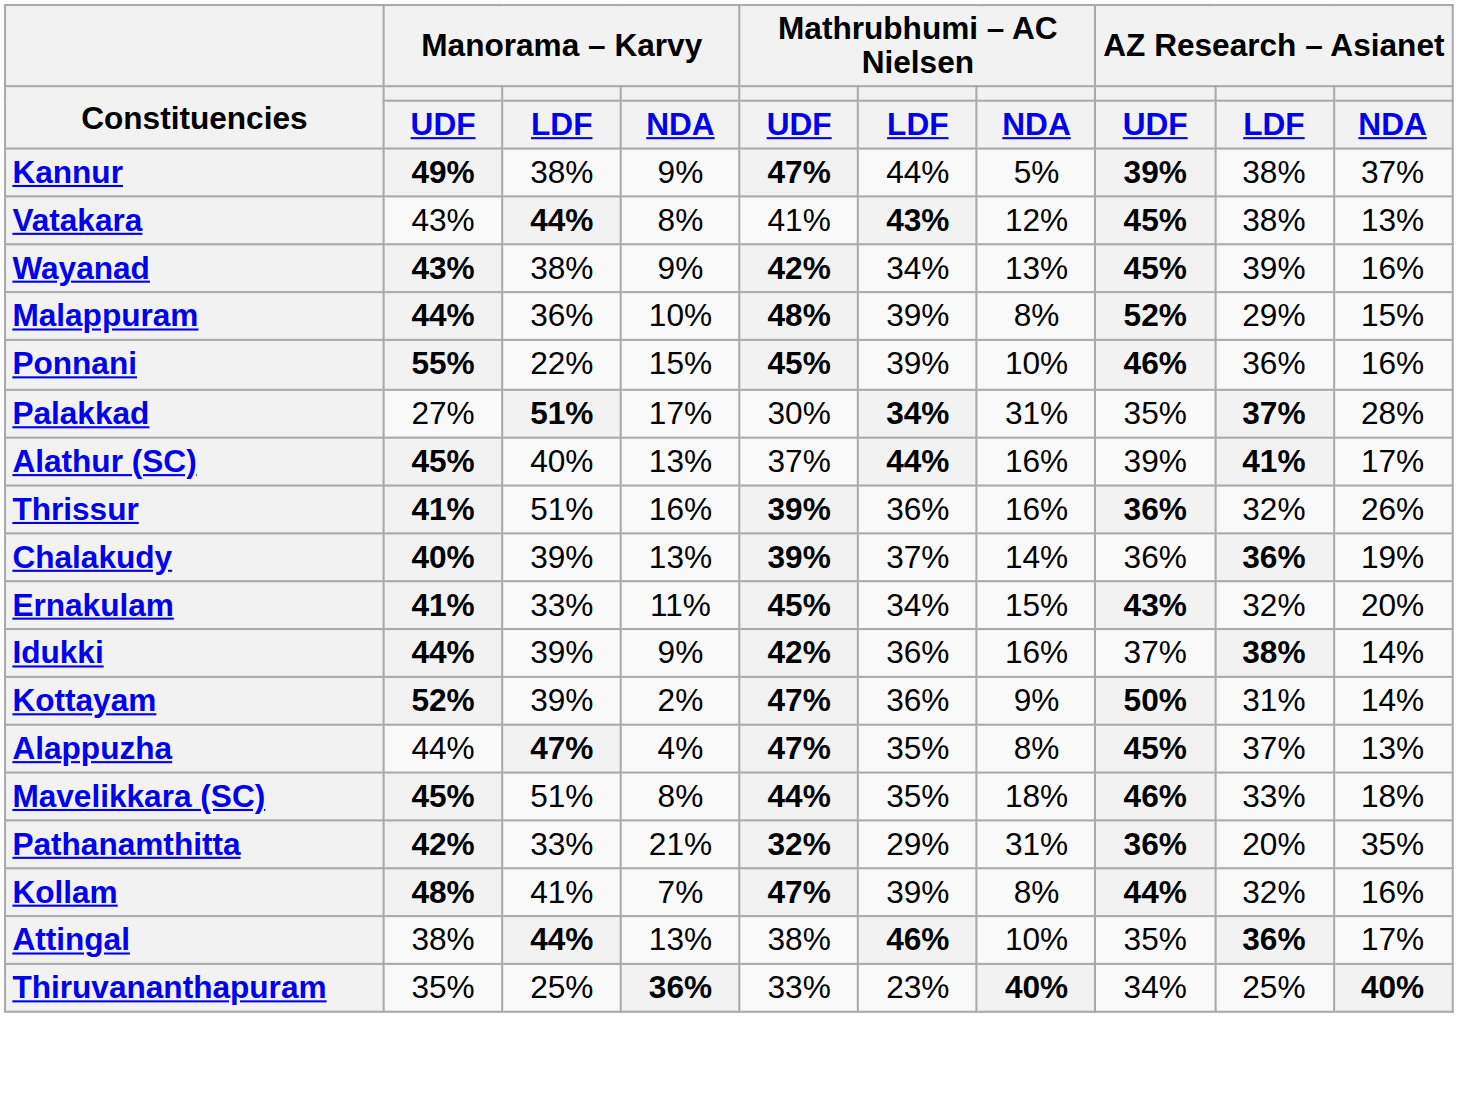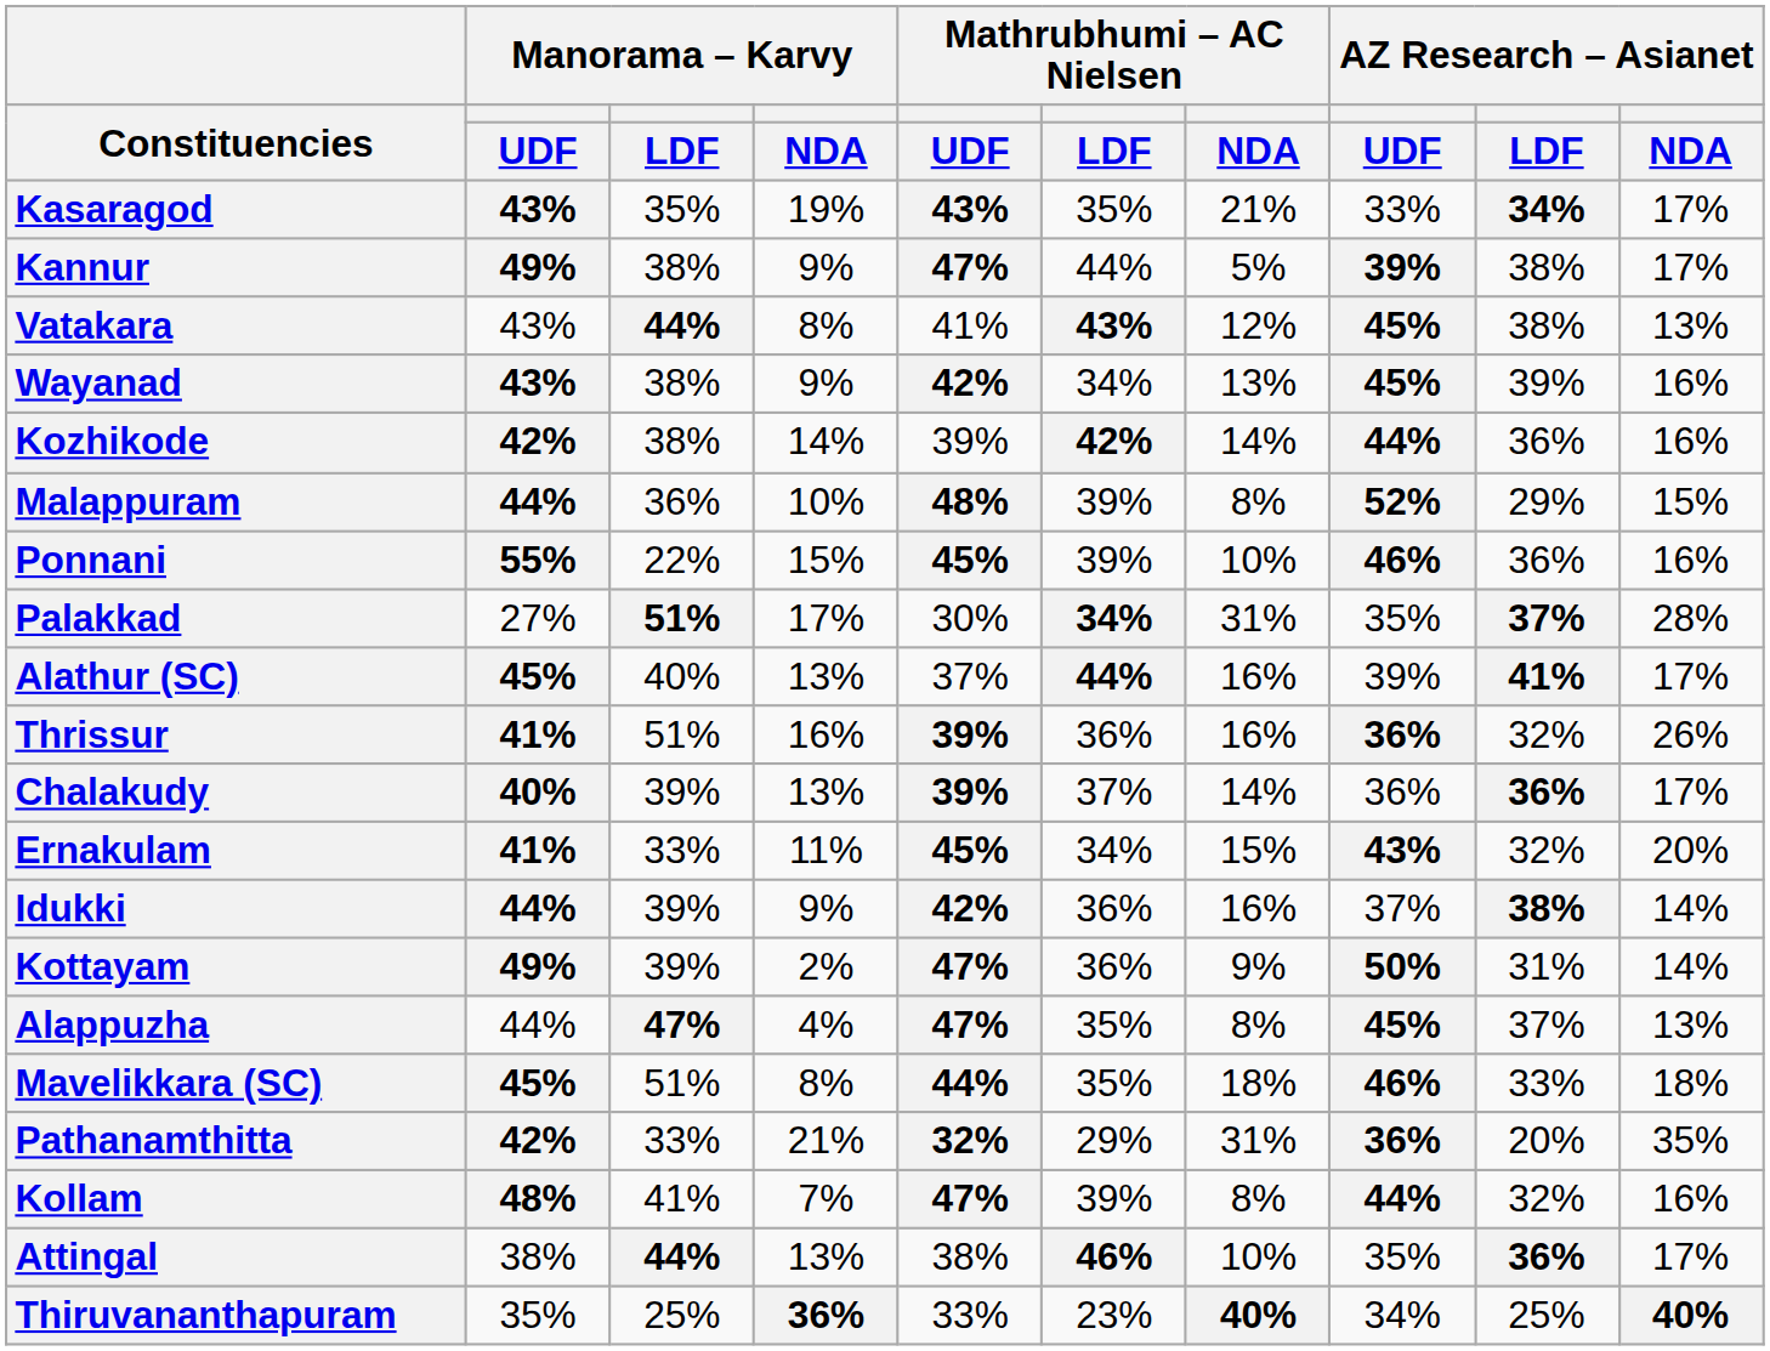+ row: Kasaragod | 43% | 35% | 19% | 43% | 35% | 21% | 33% | 34% | 17%
Kannur | AZ Research – Asianet / NDA: 37% -> 17%
+ row: Kozhikode | 42% | 38% | 14% | 39% | 42% | 14% | 44% | 36% | 16%
Chalakudy | AZ Research – Asianet / NDA: 19% -> 17%
Kottayam | Manorama – Karvy / UDF: 52% -> 49%
